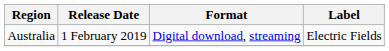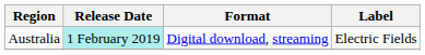Australia | Release Date: no background -> paleturquoise background
